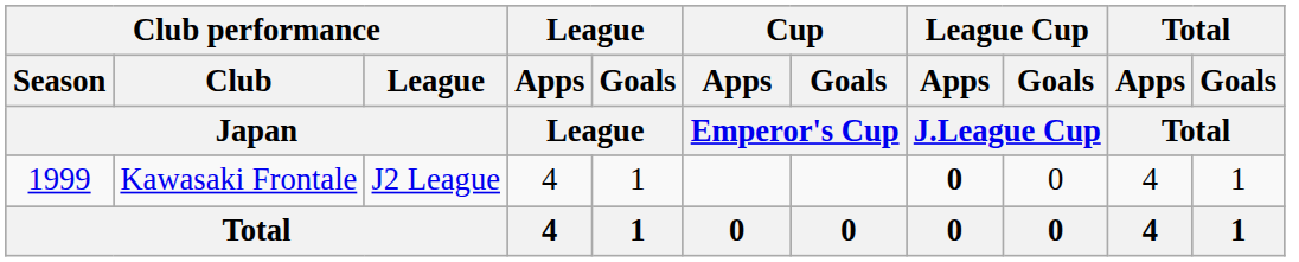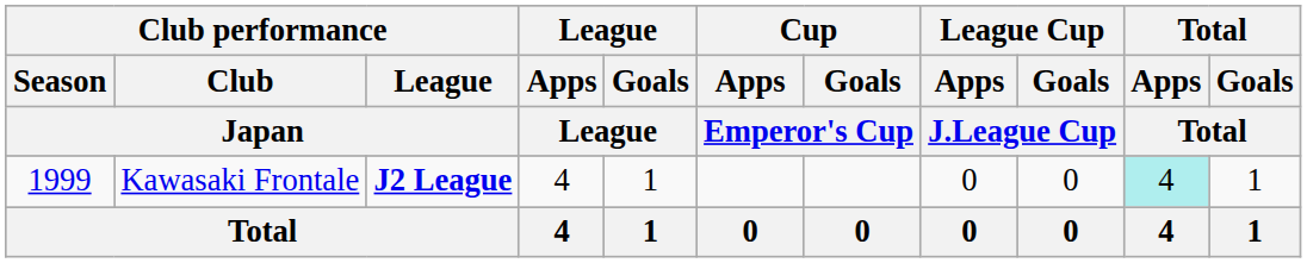Kawasaki Frontale | Club performance / League / Japan: normal -> bold
Kawasaki Frontale | League Cup / Apps / J.League Cup: bold -> normal
Kawasaki Frontale | Total / Apps / Total: no background -> paleturquoise background
